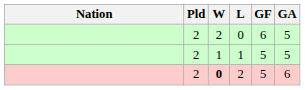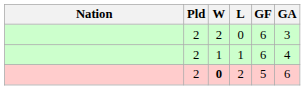row 2 | GA: 5 -> 3
row 3 | GF: 5 -> 6
row 3 | GA: 5 -> 4
